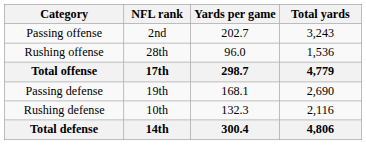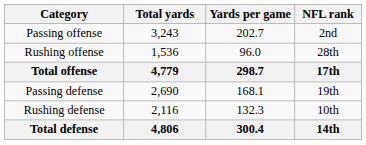columns swapped: Total yards <-> NFL rank
